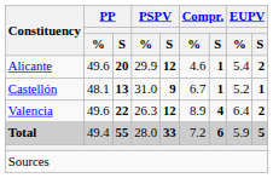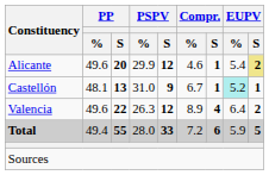Alicante | EUPV / S: no background -> khaki background
Castellón | EUPV / %: no background -> paleturquoise background
